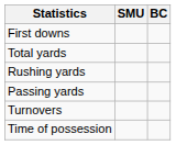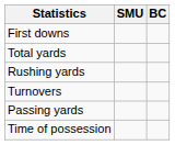rows swapped: Passing yards <-> Turnovers
